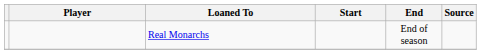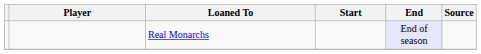Real Monarchs | End: no background -> lavender background
